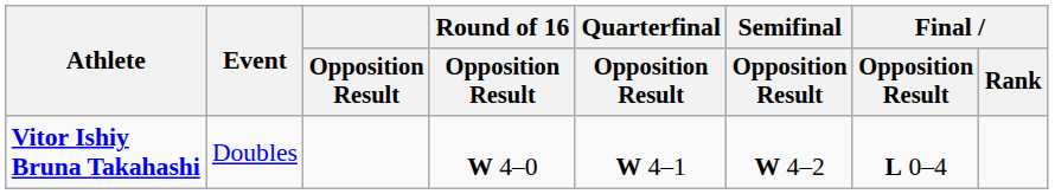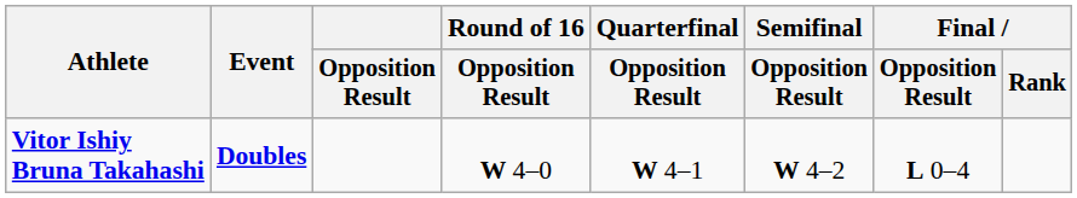Vitor Ishiy Bruna Takahashi | Event: normal -> bold
